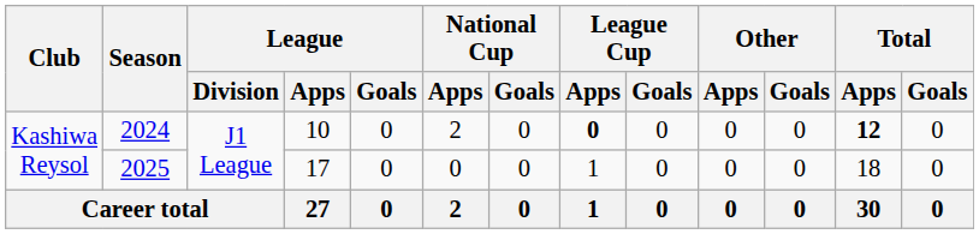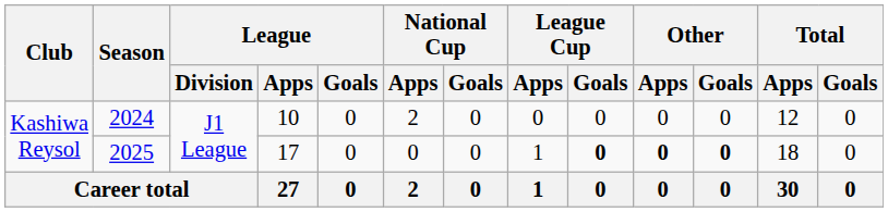2024 | League Cup / Apps: bold -> normal
2024 | Total / Apps: bold -> normal
2025 | League Cup / Goals: normal -> bold
2025 | Other / Apps: normal -> bold
2025 | Other / Goals: normal -> bold
